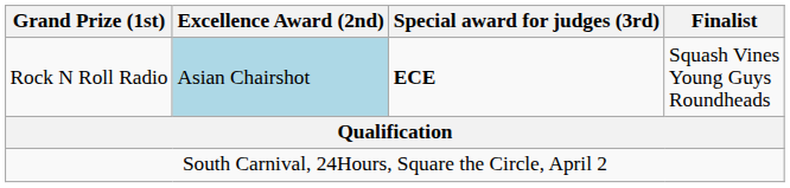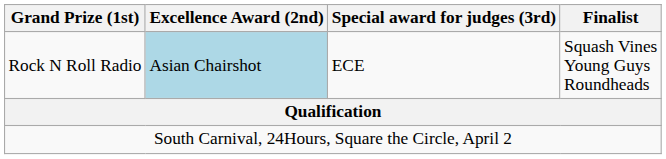Rock N Roll Radio | Special award for judges (3rd): bold -> normal
